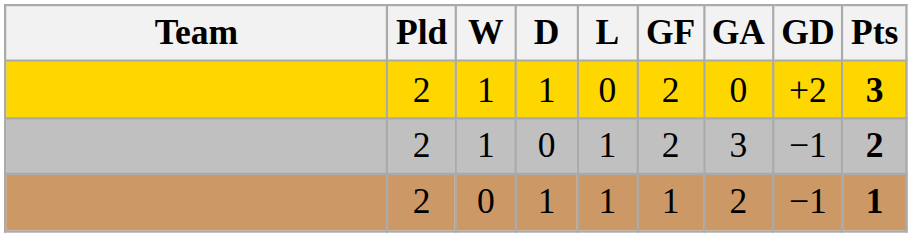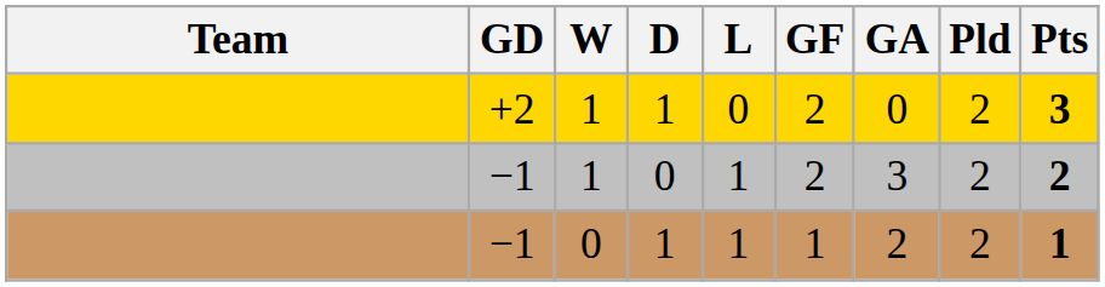columns swapped: Pld <-> GD
